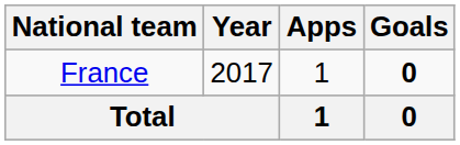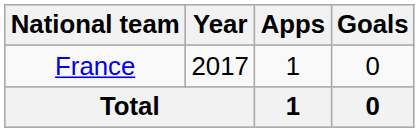France | Goals: bold -> normal
